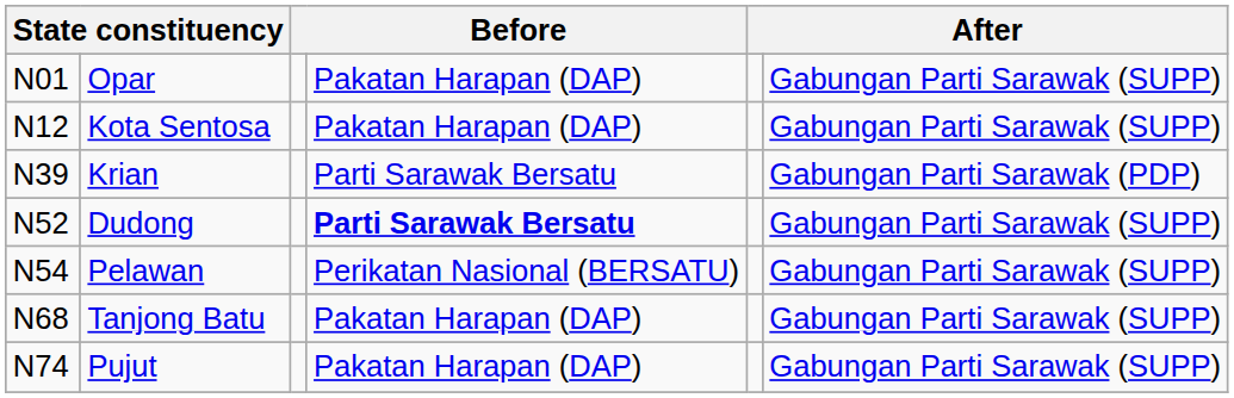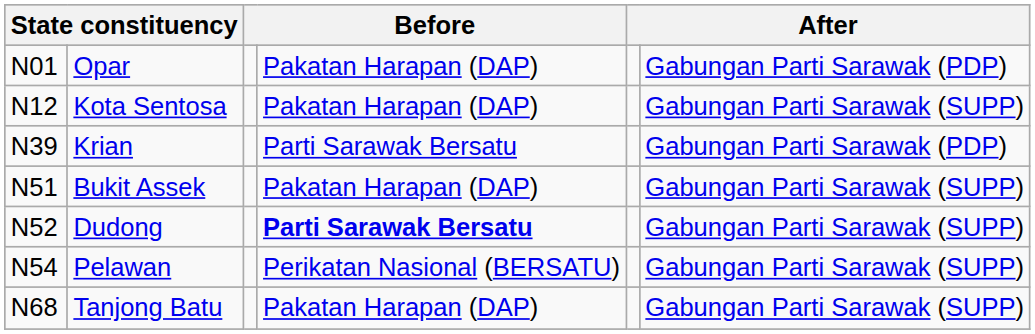Opar | column 6: Gabungan Parti Sarawak (SUPP) -> Gabungan Parti Sarawak (PDP)
+ row: N51 | Bukit Assek | Pakatan Harapan (DAP) | Gabungan Parti Sarawak (SUPP)
- row: N74 | Pujut | Pakatan Harapan (DAP) | Gabungan Parti Sarawak (SUPP)
